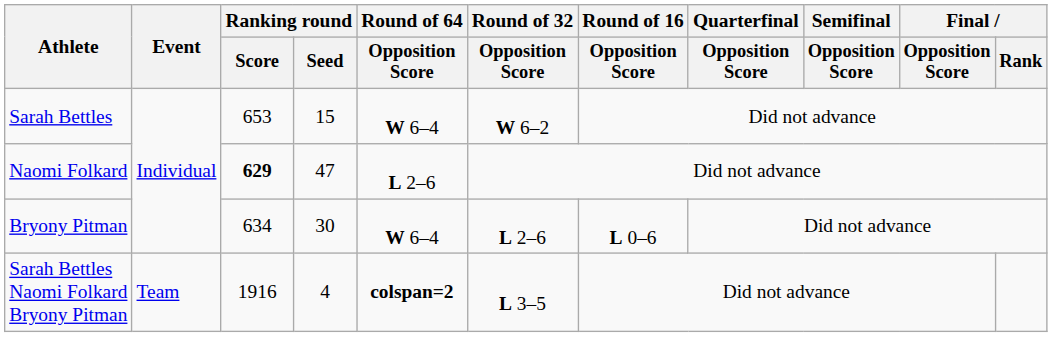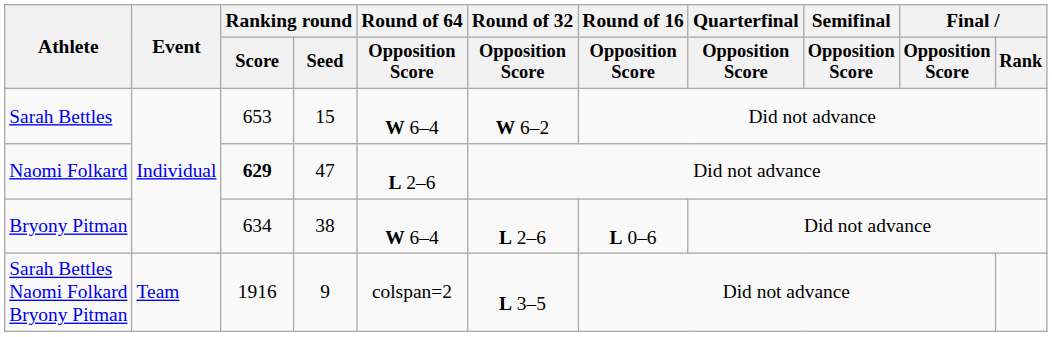Bryony Pitman | Ranking round / Seed: 30 -> 38
Sarah Bettles Naomi Folkard Bryony Pitman | Ranking round / Seed: 4 -> 9
Sarah Bettles Naomi Folkard Bryony Pitman | Round of 64 / Opposition Score: bold -> normal
